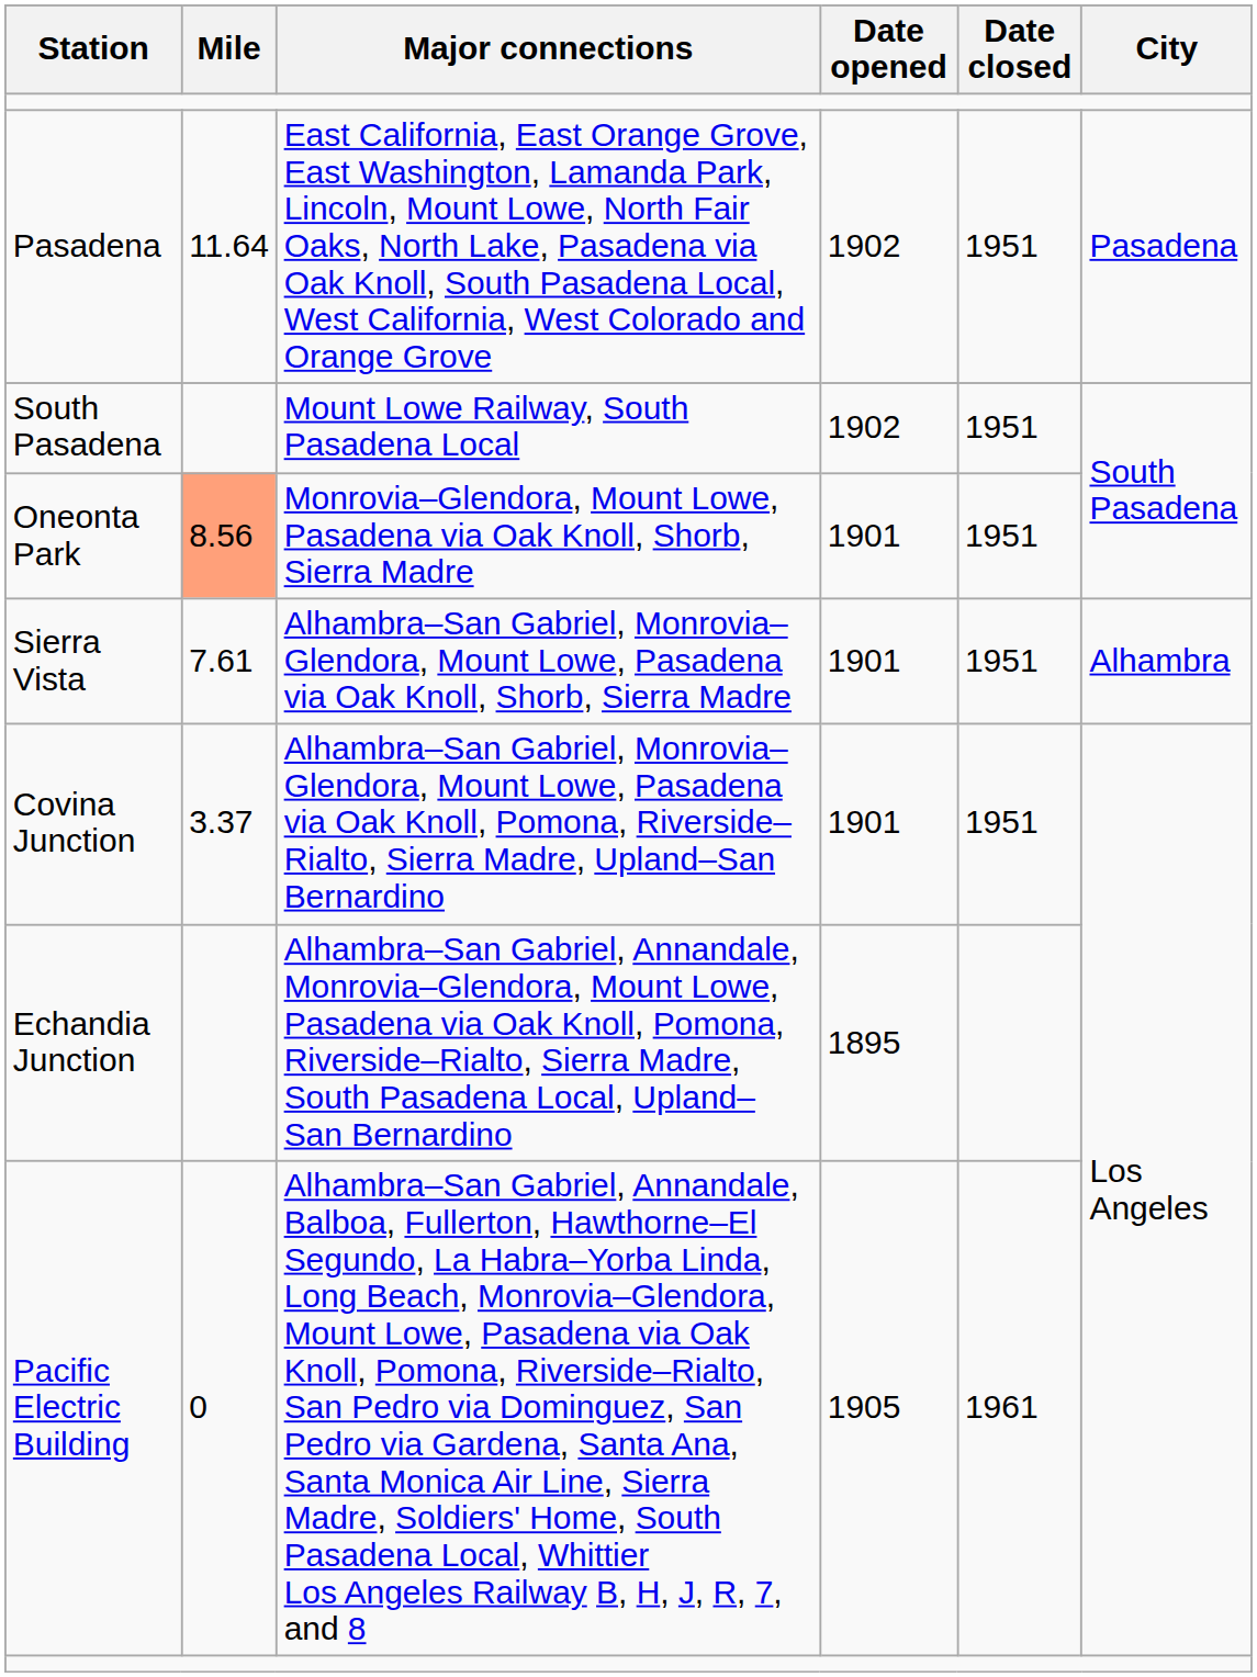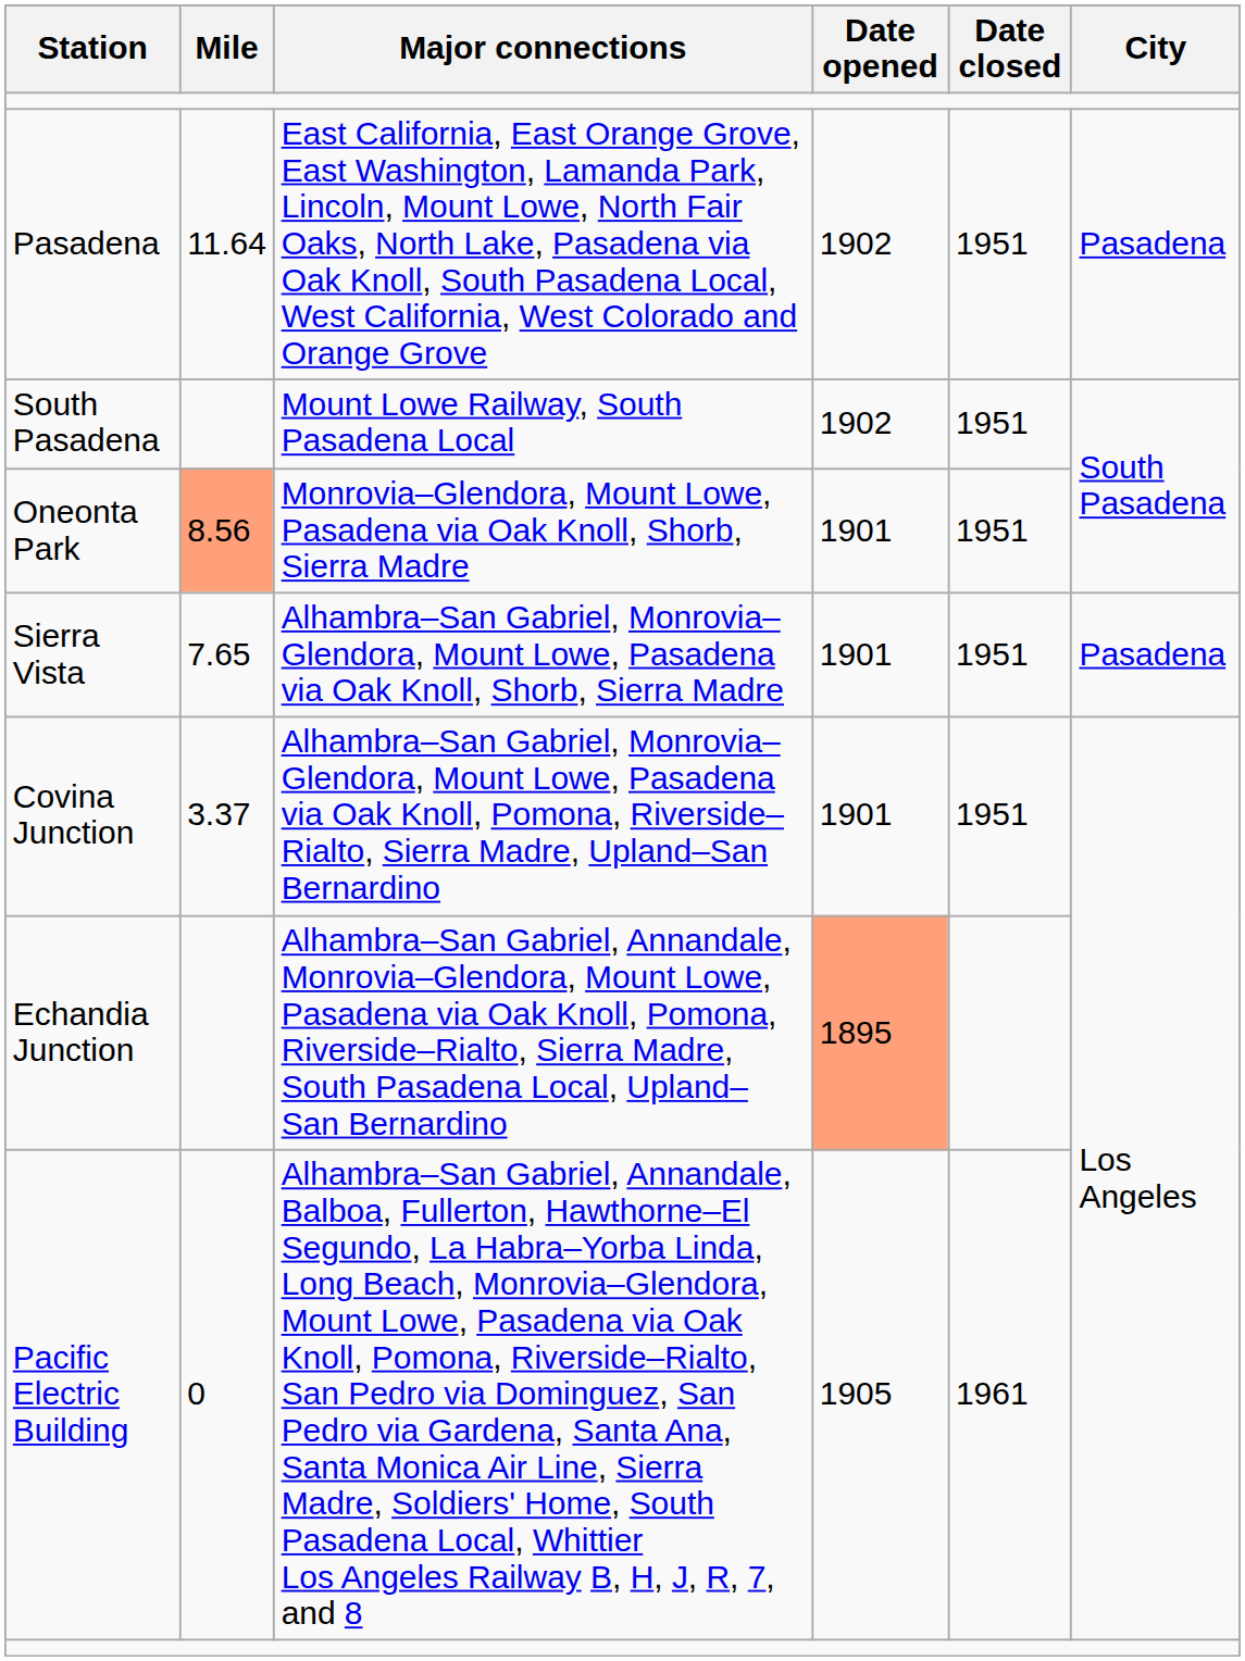Sierra Vista | Mile: 7.61 -> 7.65
Sierra Vista | City: Alhambra -> Pasadena
Echandia Junction | Date opened: no background -> lightsalmon background
